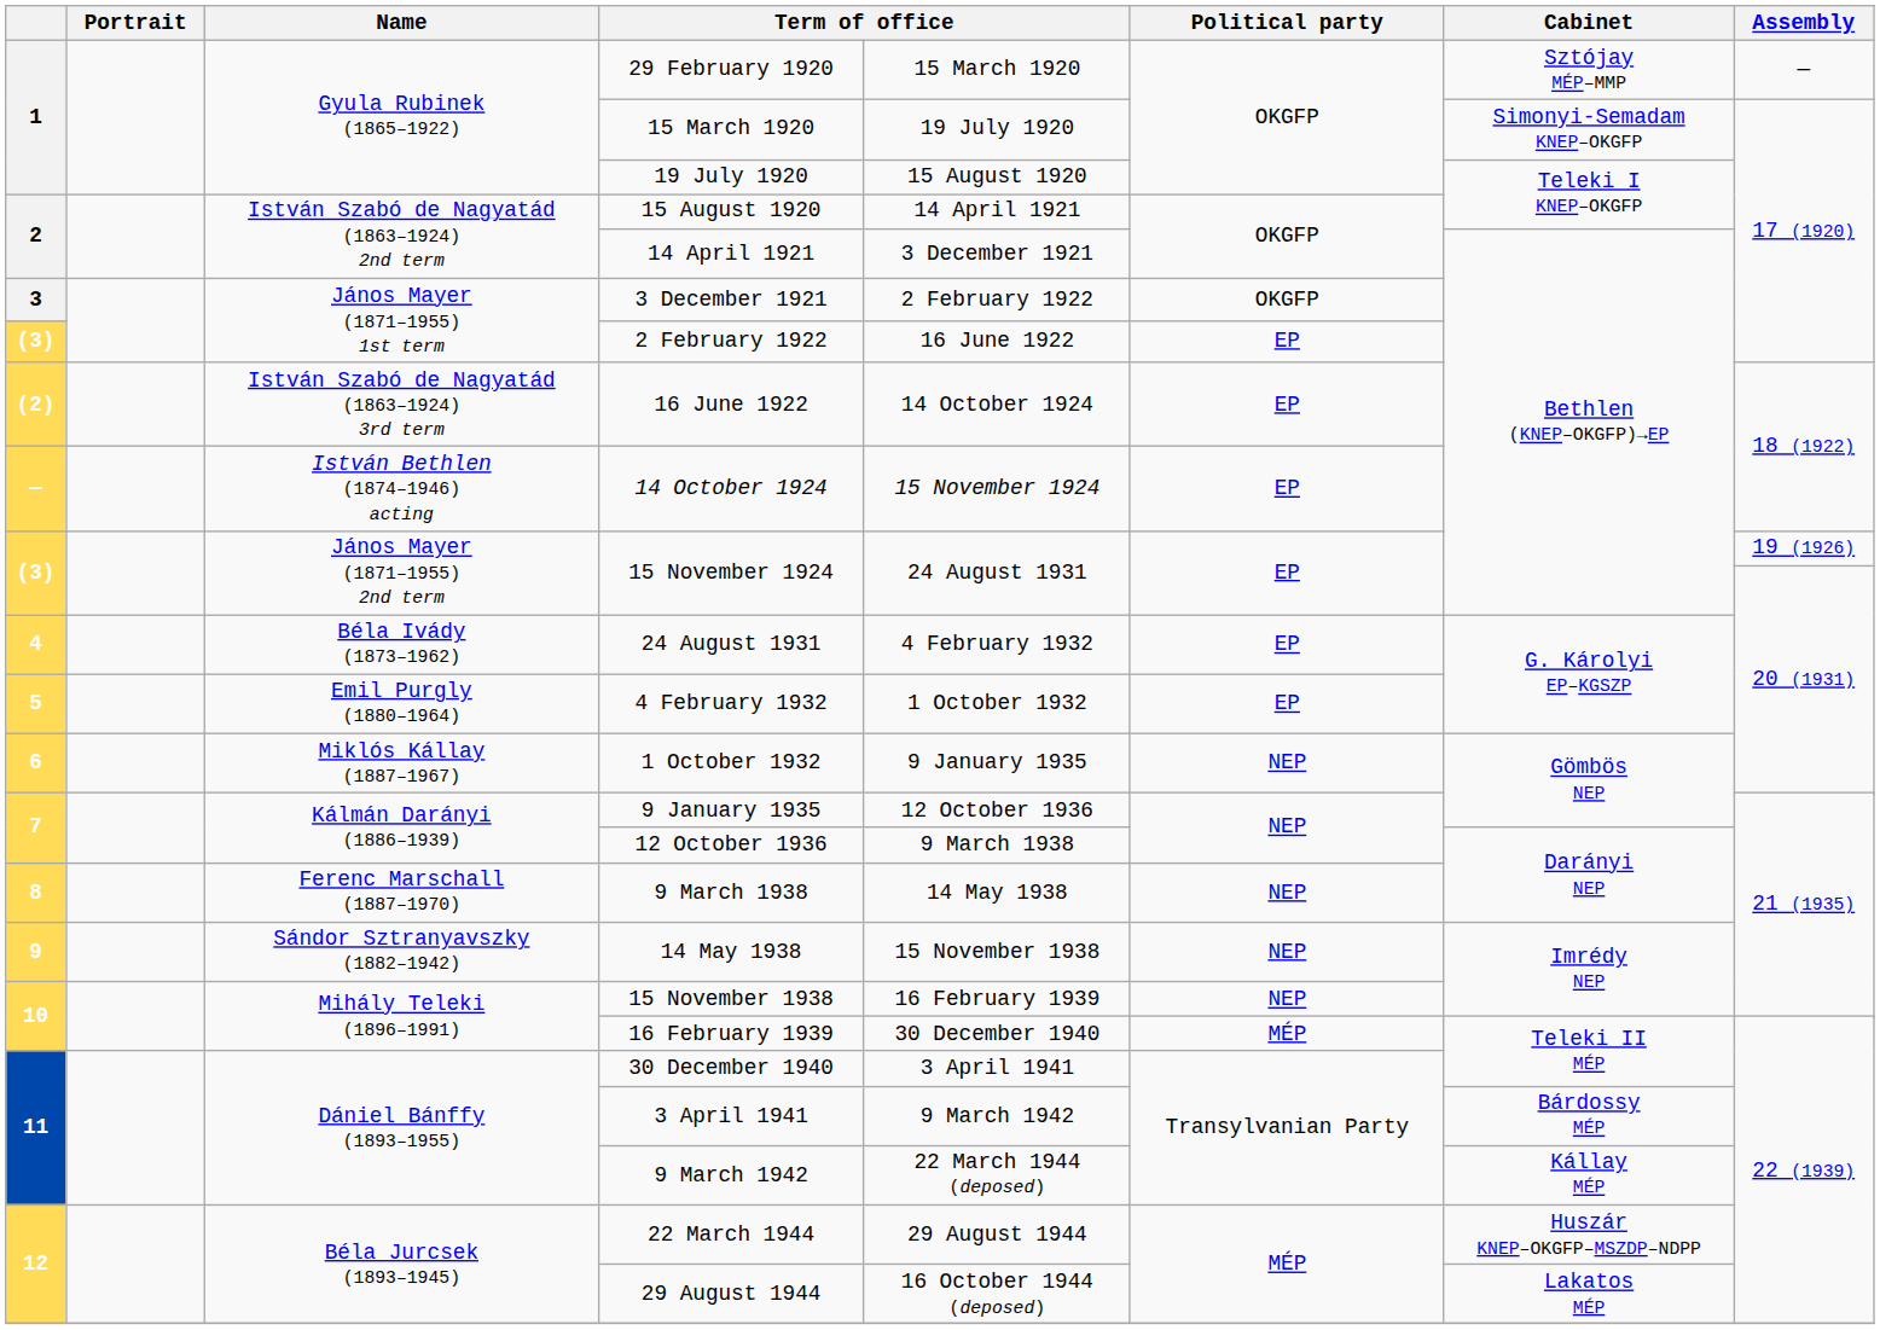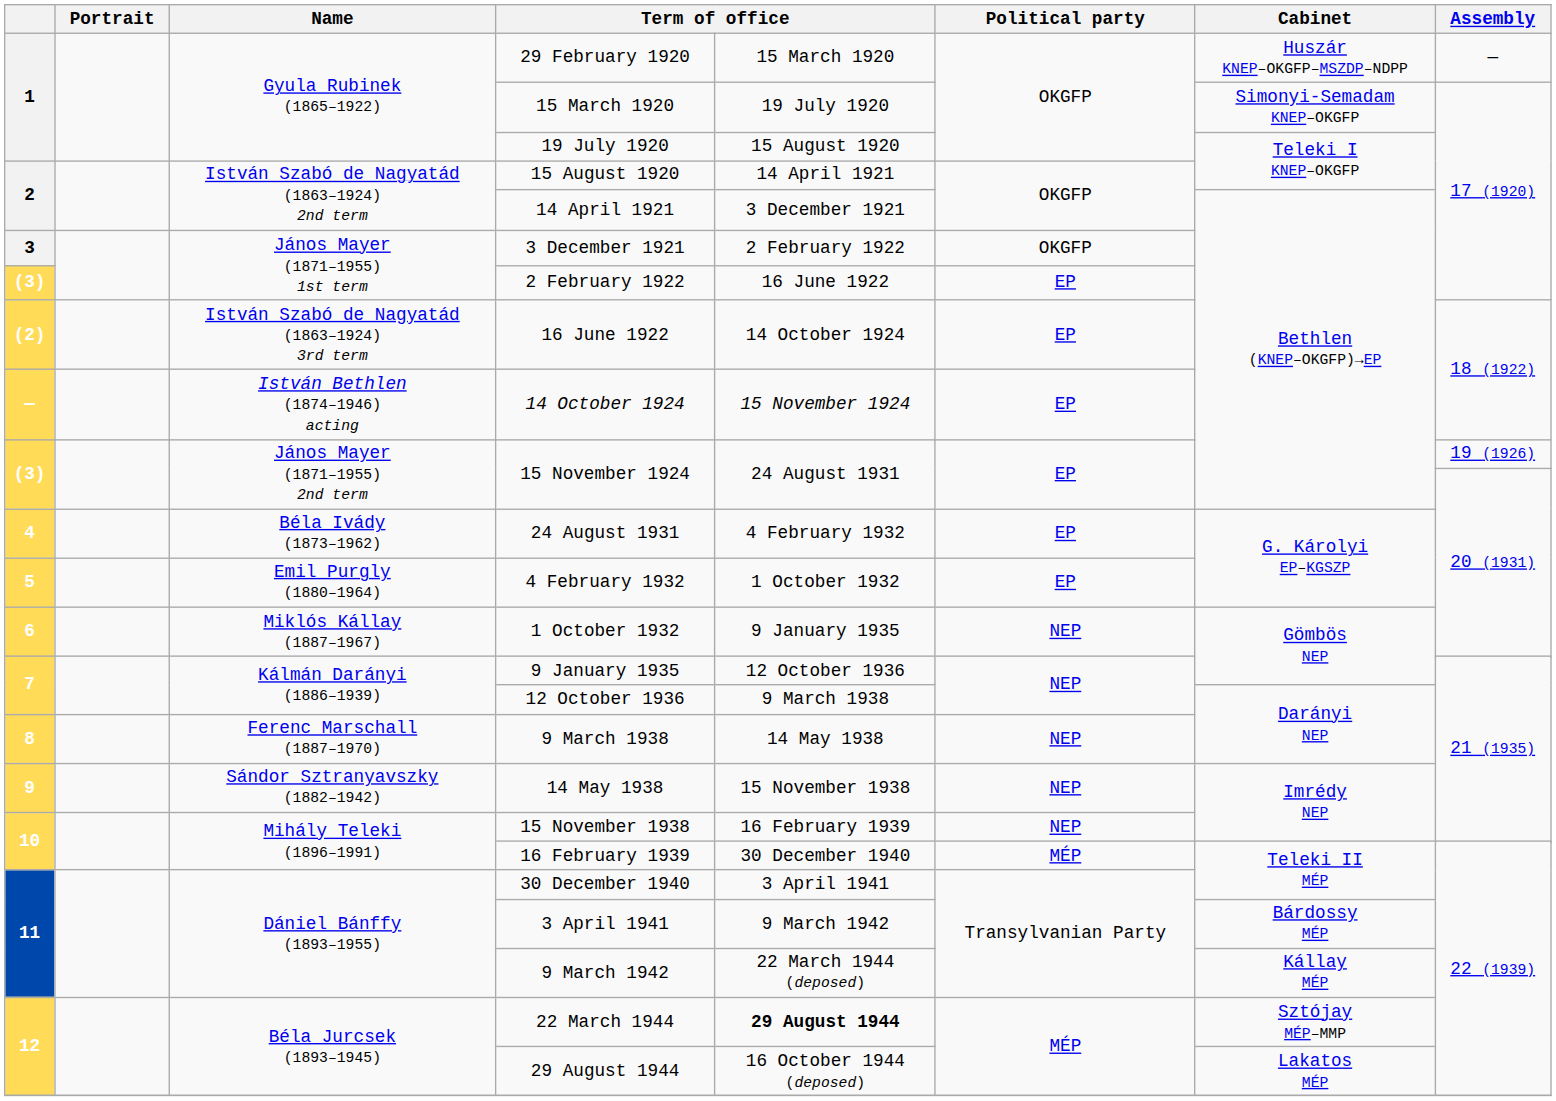29 February 1920 | Cabinet: Sztójay MÉP–MMP -> Huszár KNEP–OKGFP–MSZDP–NDPP
22 March 1944 | column 5: normal -> bold
22 March 1944 | Cabinet: Huszár KNEP–OKGFP–MSZDP–NDPP -> Sztójay MÉP–MMP
